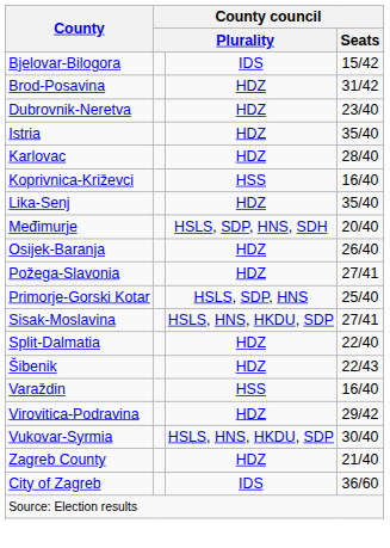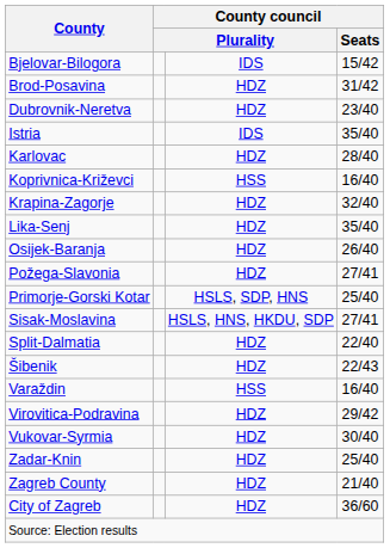Istria | column 3: HDZ -> IDS
+ row: Krapina-Zagorje | HDZ | 32/40
- row: Međimurje | HSLS, SDP, HNS, SDH | 20/40
Vukovar-Syrmia | column 3: HSLS, HNS, HKDU, SDP -> HDZ
+ row: Zadar-Knin | HDZ | 25/40
City of Zagreb | column 3: IDS -> HDZ
